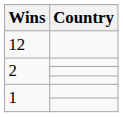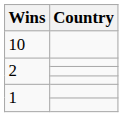row 2 | Wins: 12 -> 10
